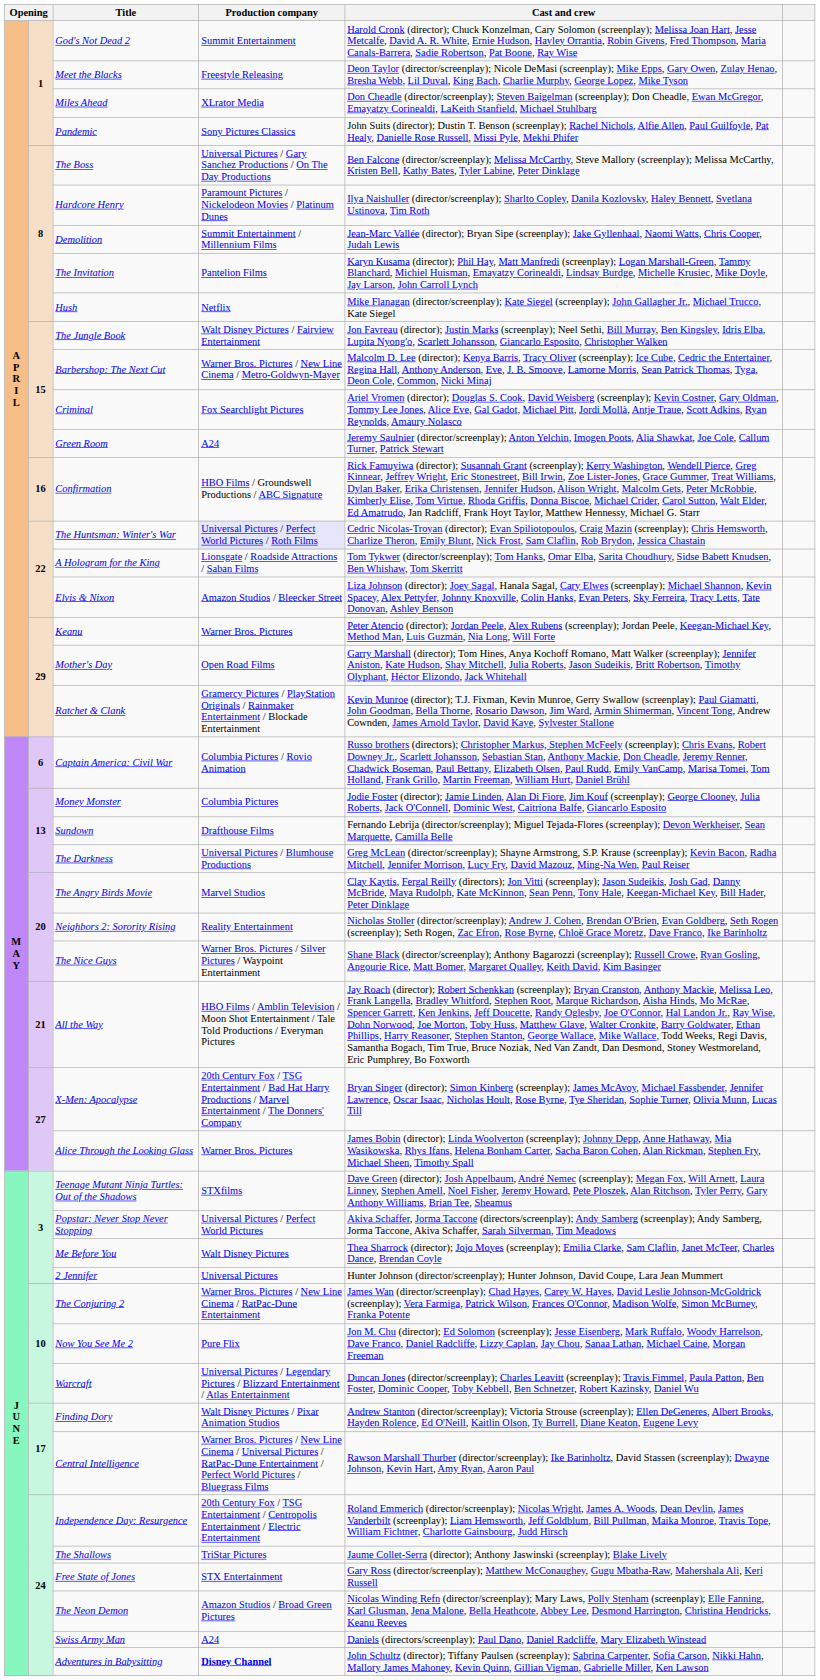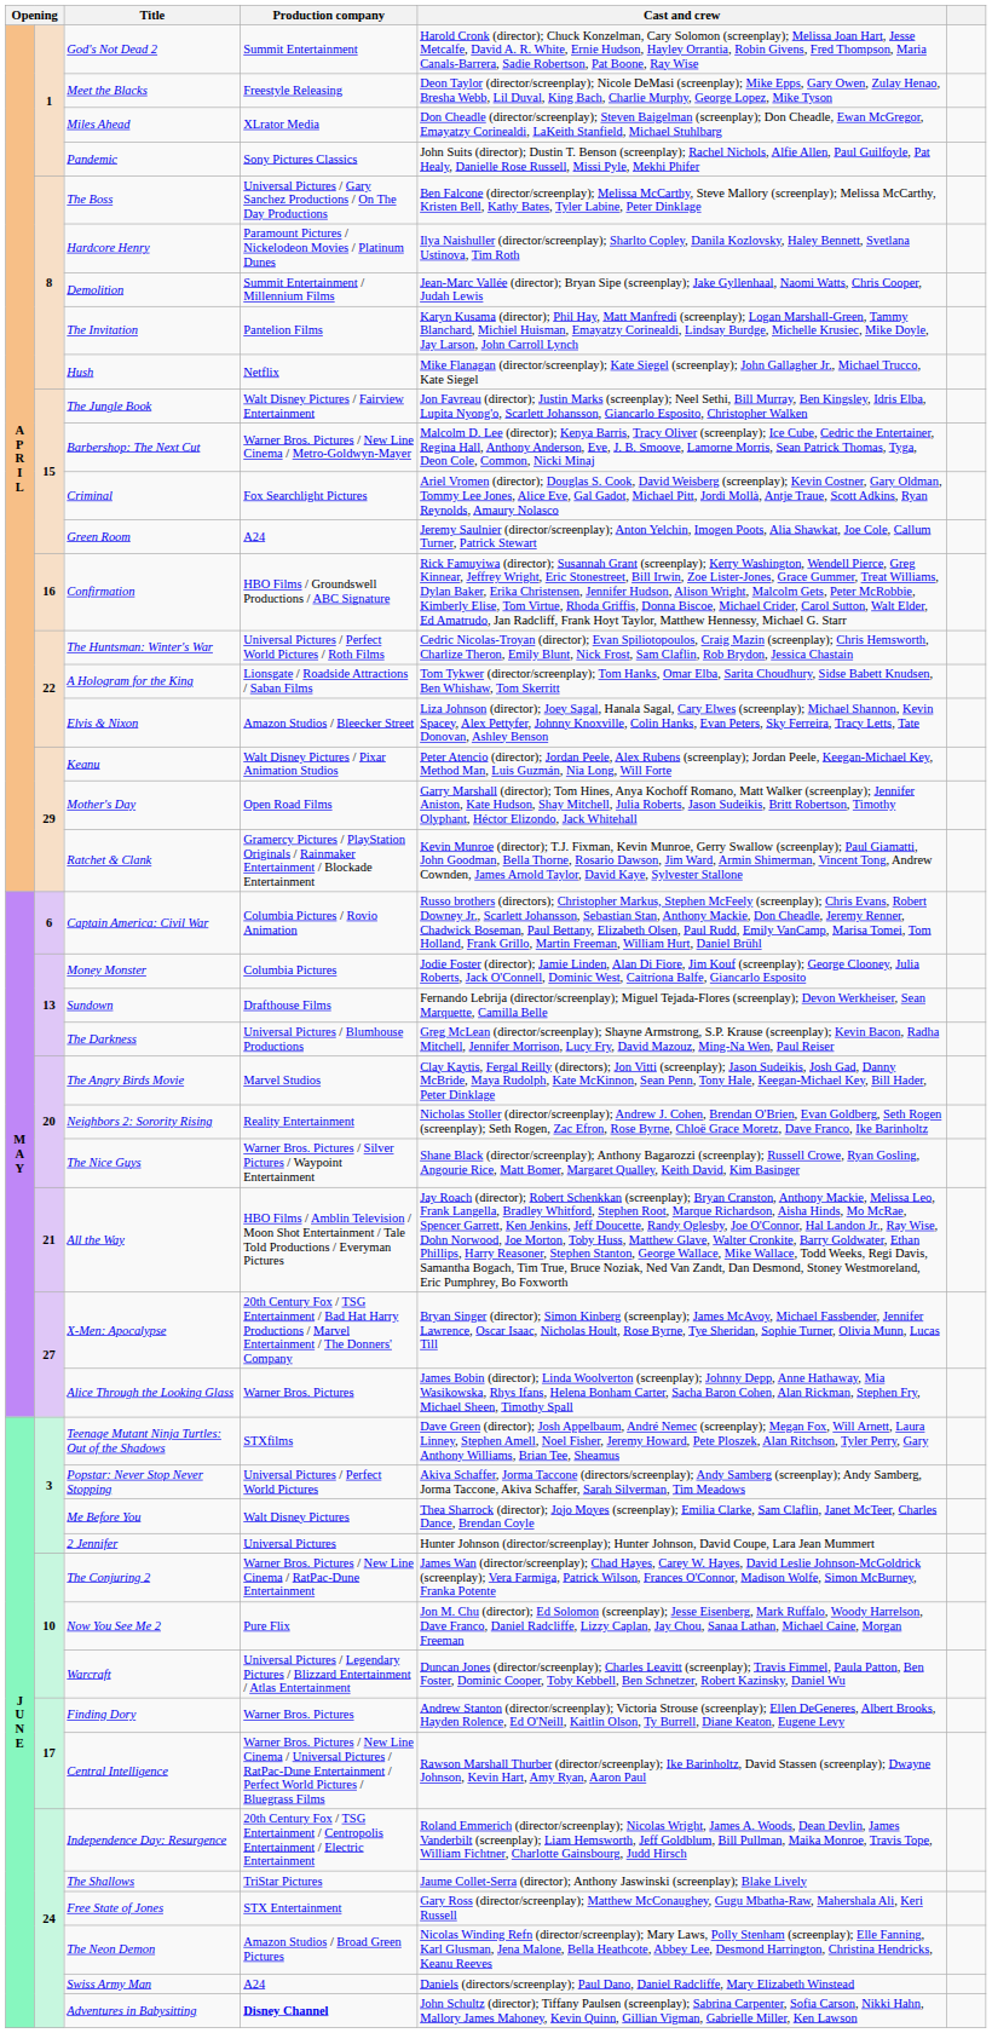The Huntsman: Winter's War | Production company: lavender background -> no background
Keanu | Production company: Warner Bros. Pictures -> Walt Disney Pictures / Pixar Animation Studios
Finding Dory | Production company: Walt Disney Pictures / Pixar Animation Studios -> Warner Bros. Pictures
